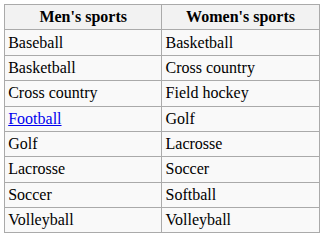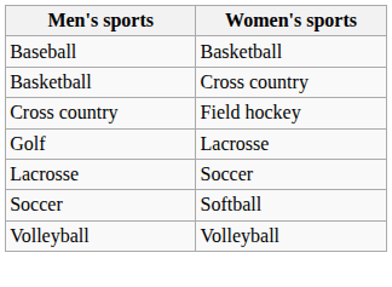- row: Football | Golf
